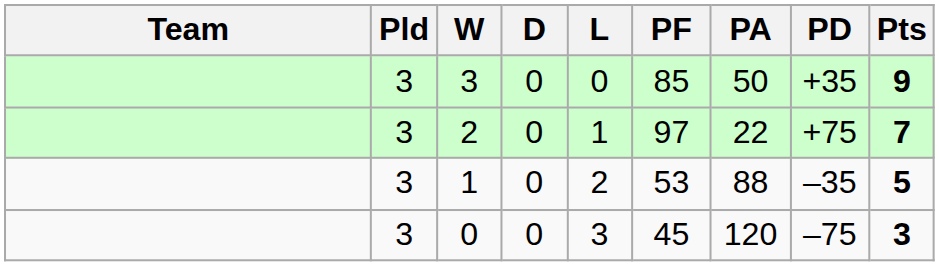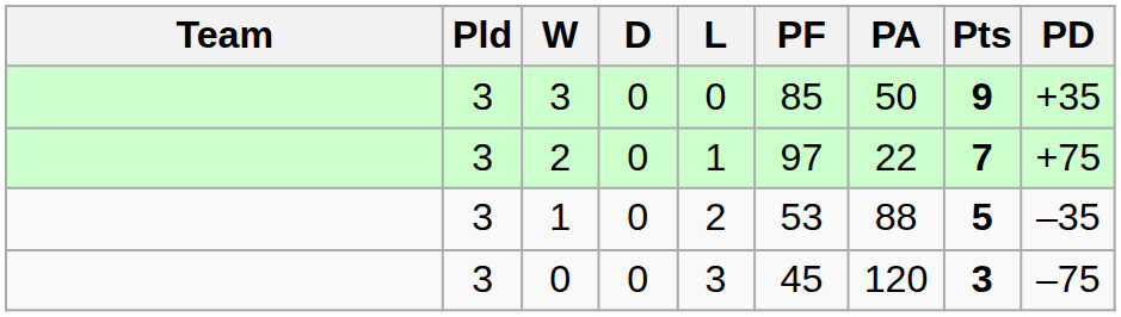columns swapped: PD <-> Pts
